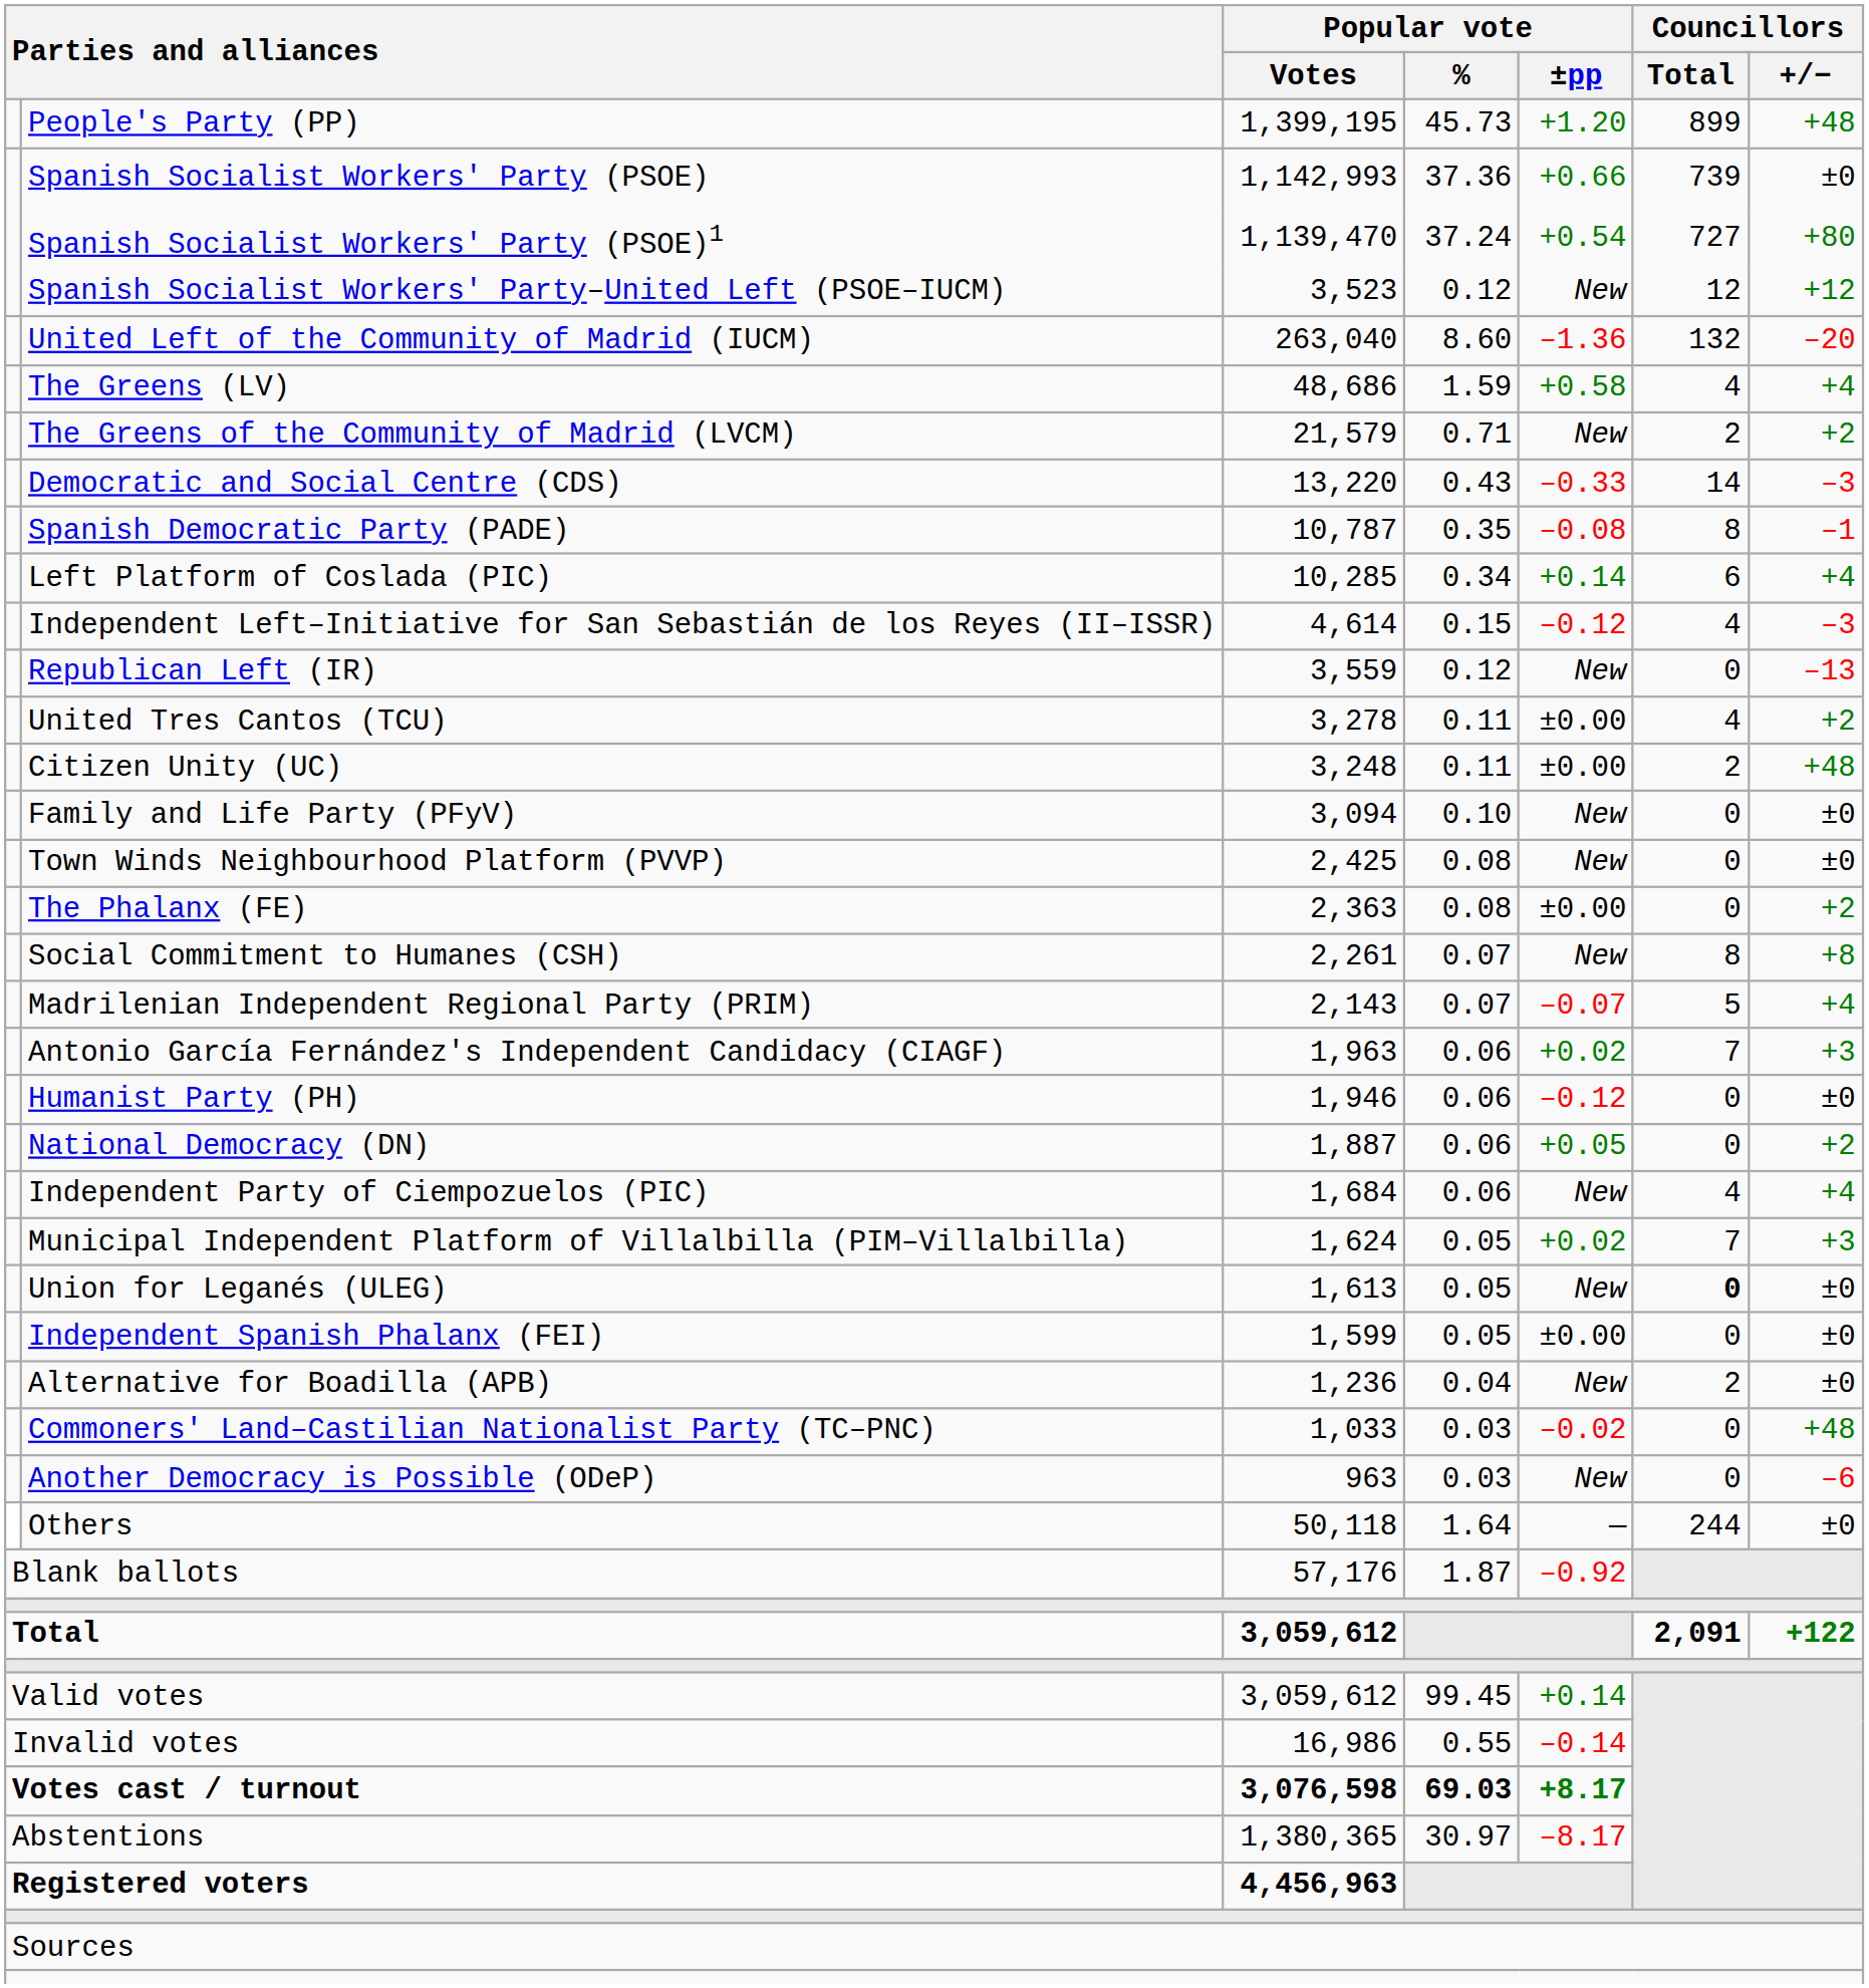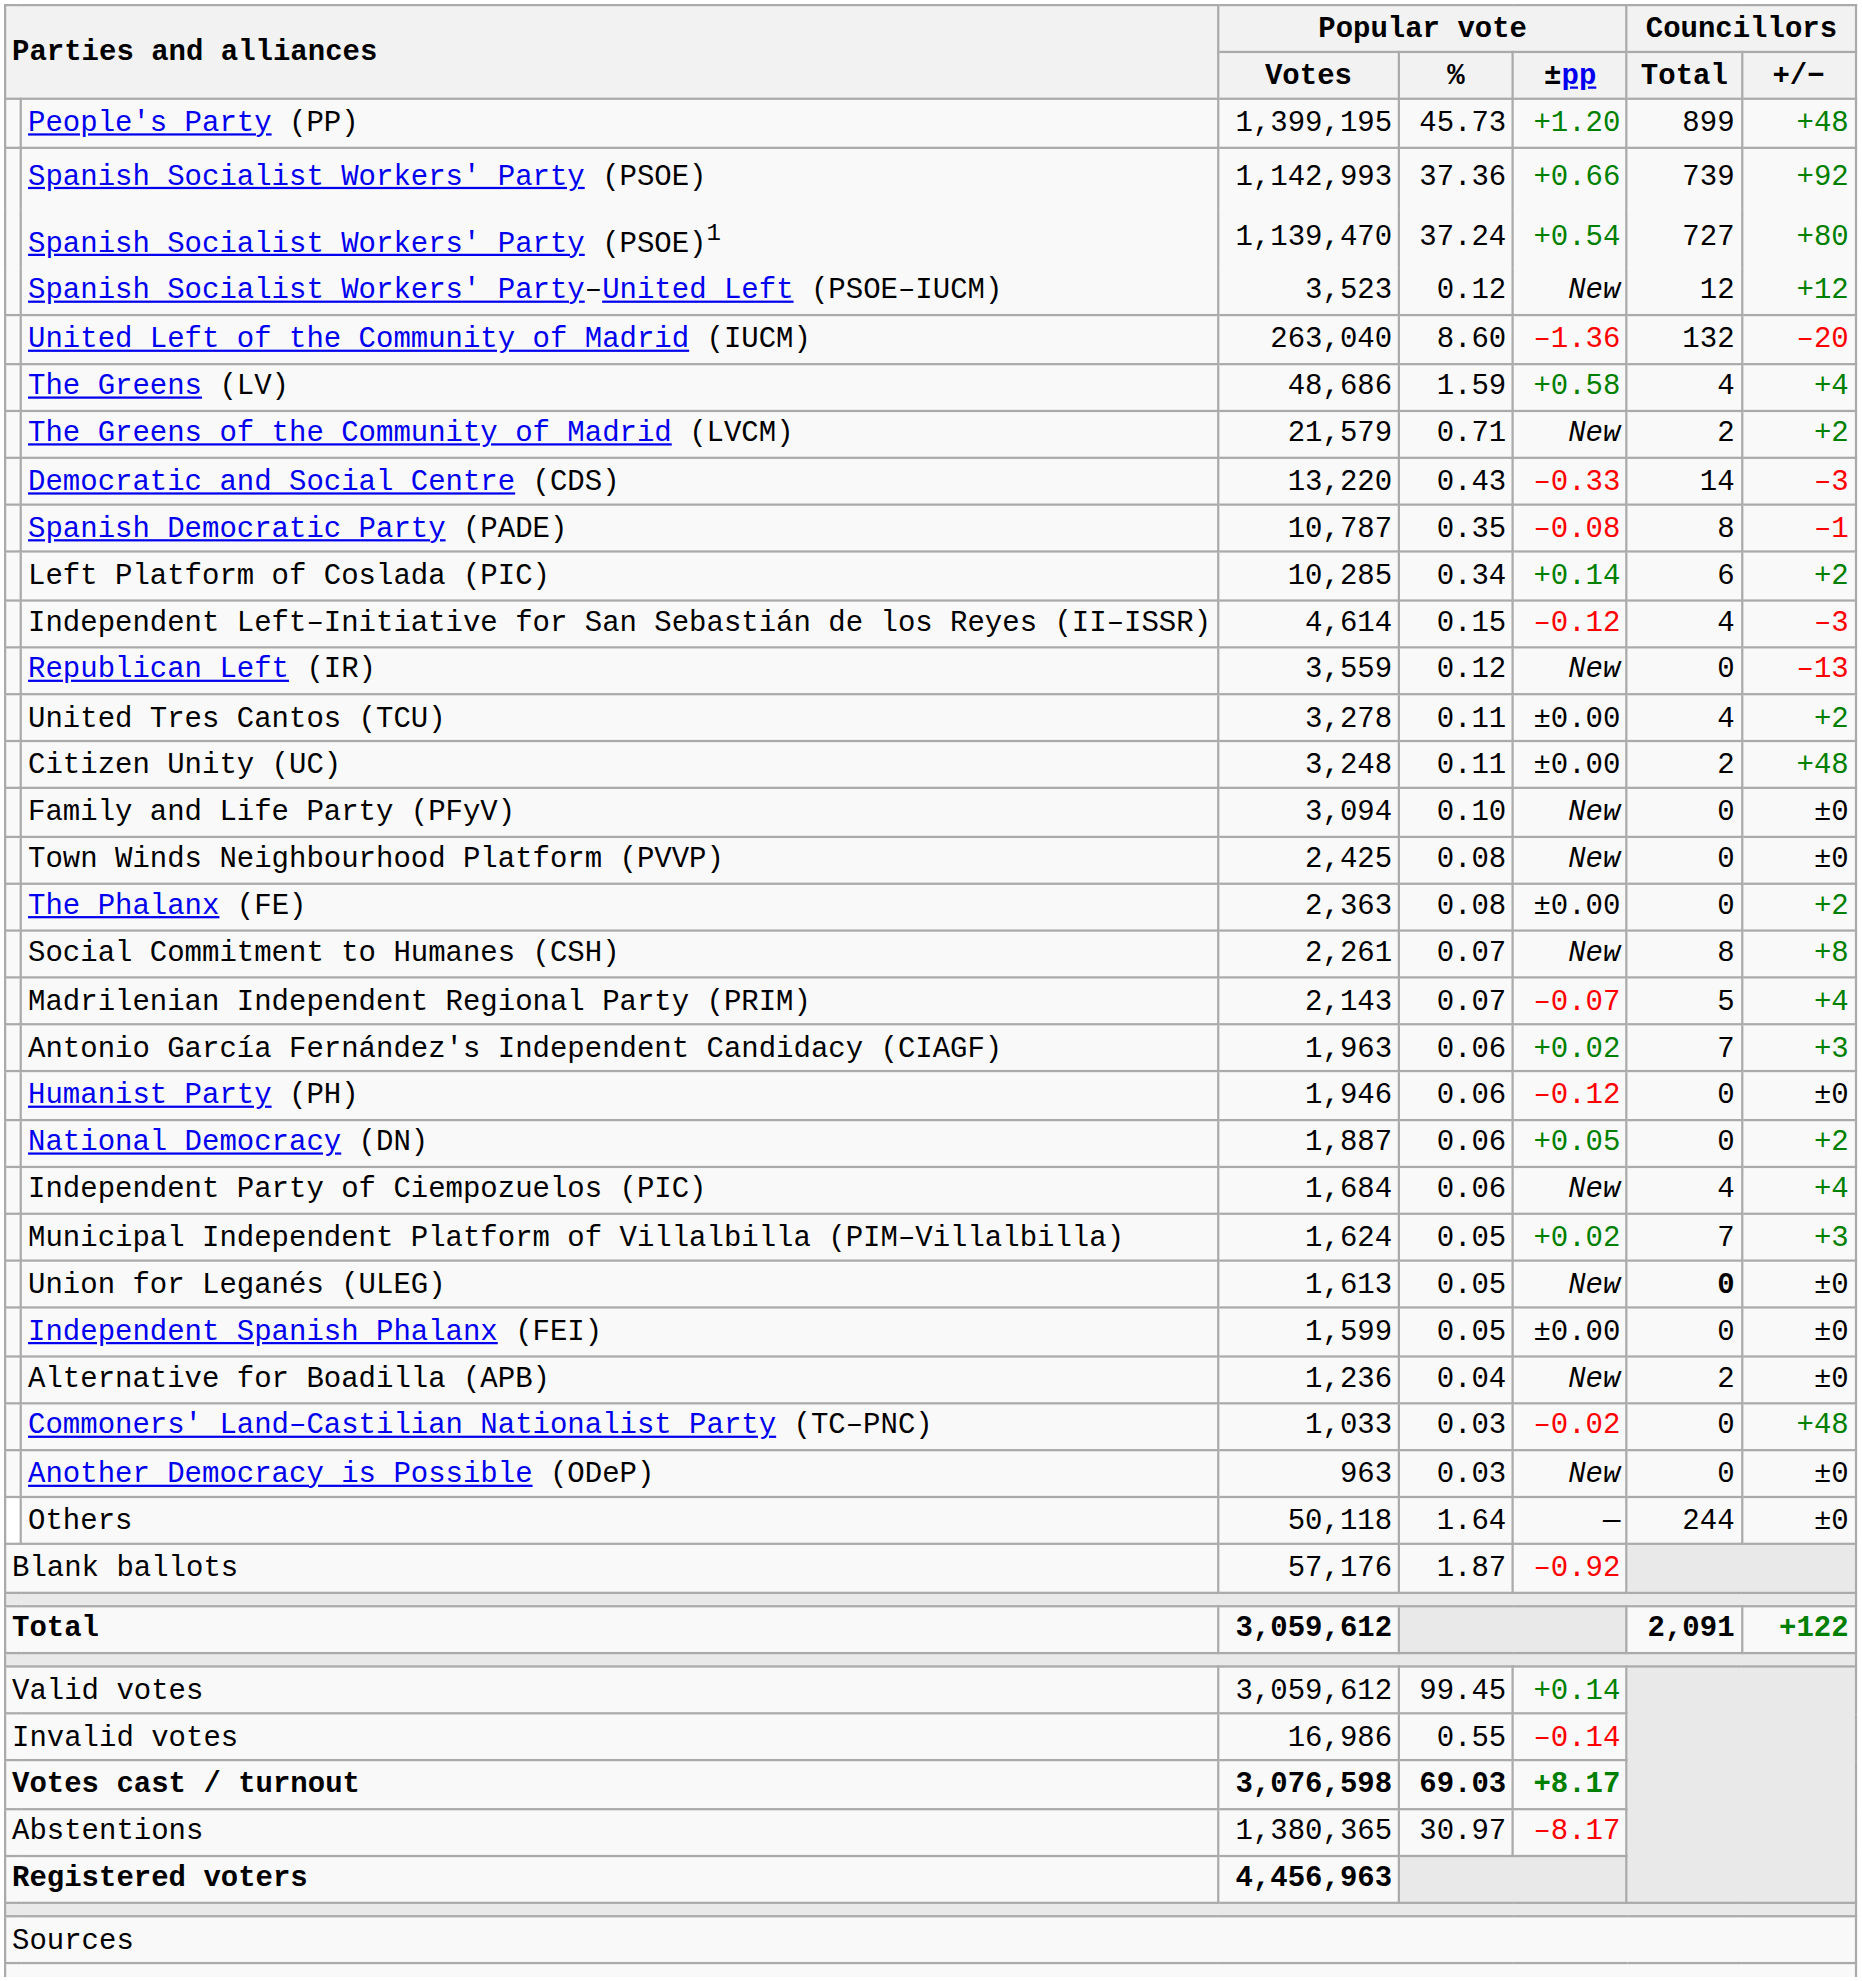Spanish Socialist Workers' Party (PSOE) | Councillors / +/−: ±0 -> +92
Left Platform of Coslada (PIC) | Councillors / +/−: +4 -> +2
Another Democracy is Possible (ODeP) | Councillors / +/−: –6 -> ±0
